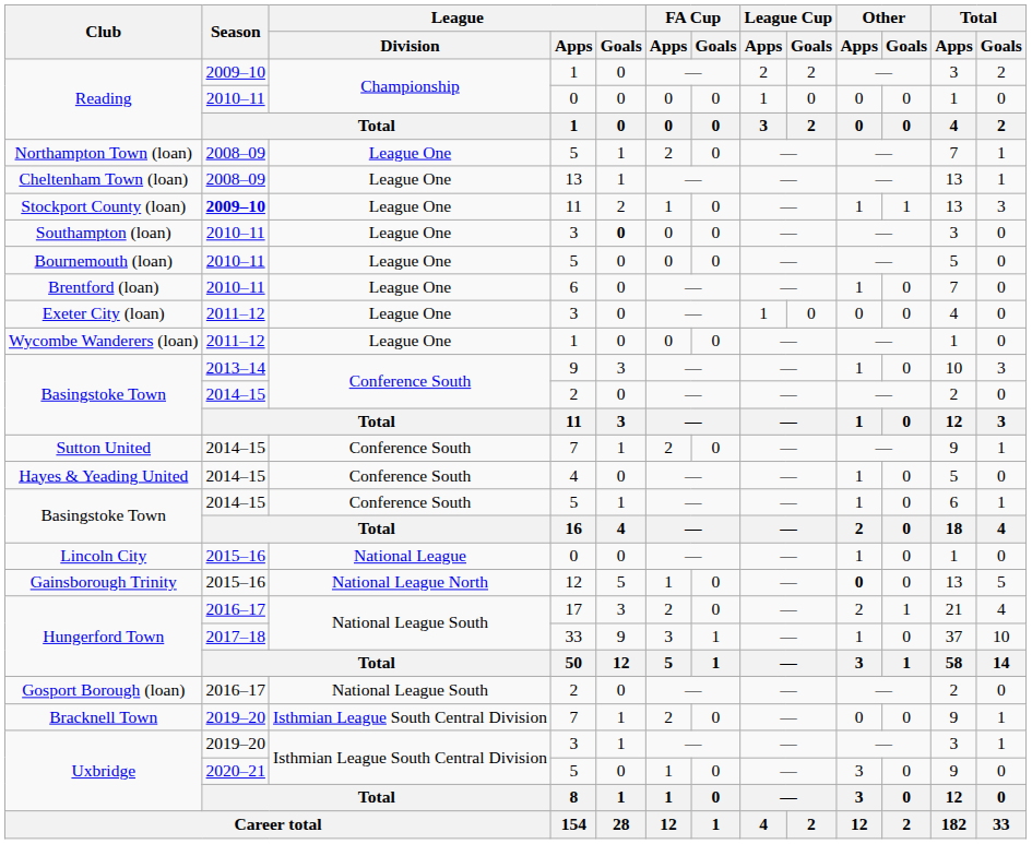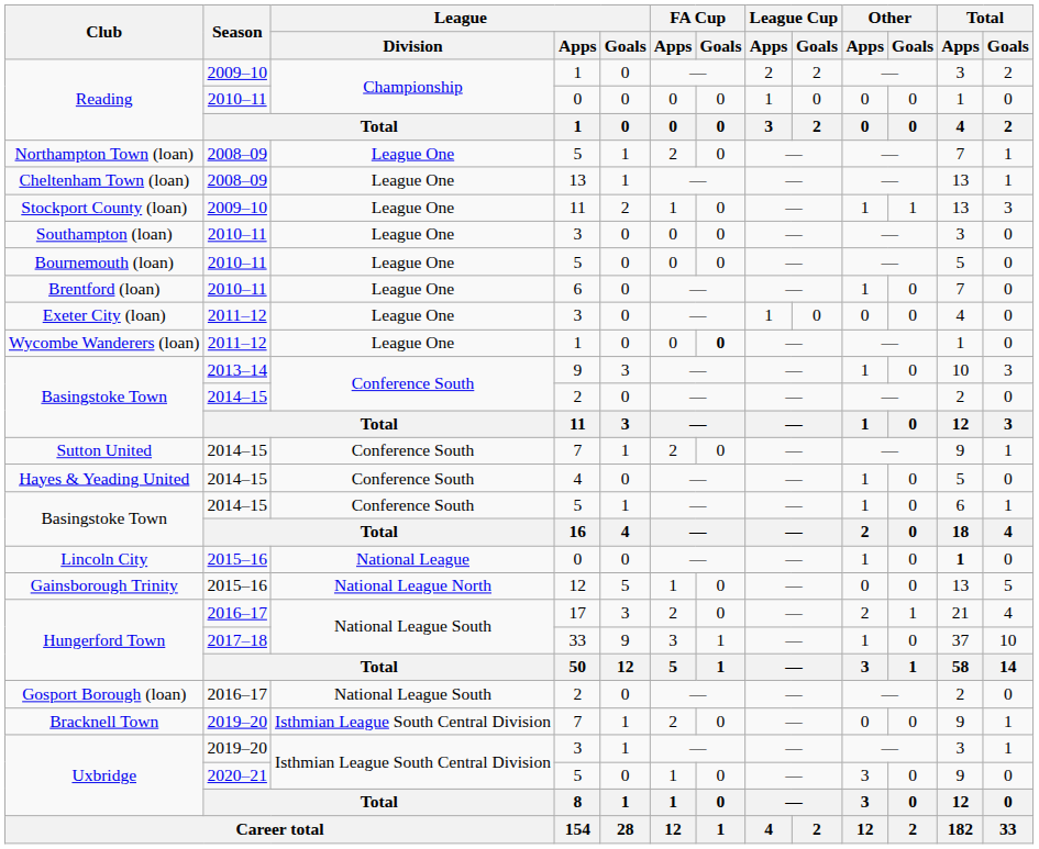Stockport County (loan) | Season: bold -> normal
Southampton (loan) | League / Goals: bold -> normal
Wycombe Wanderers (loan) | FA Cup / Goals: normal -> bold
Lincoln City | Total / Apps: normal -> bold
Gainsborough Trinity | Other / Apps: bold -> normal
